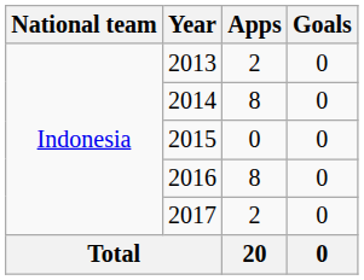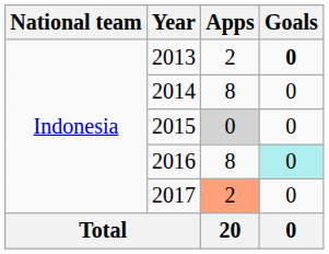2013 | Goals: normal -> bold
2015 | Apps: no background -> lightgrey background
2016 | Goals: no background -> paleturquoise background
2017 | Apps: no background -> lightsalmon background
